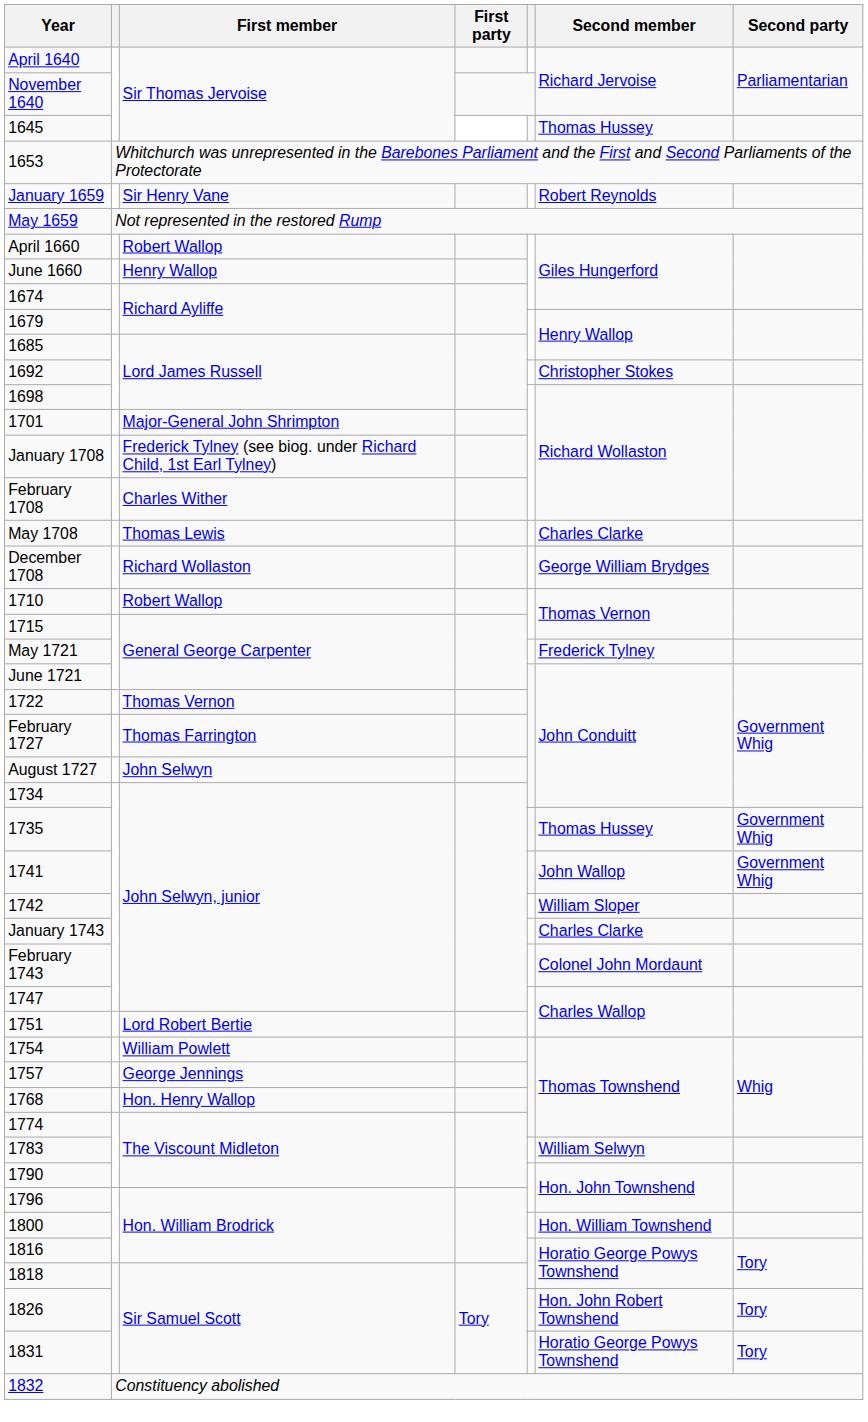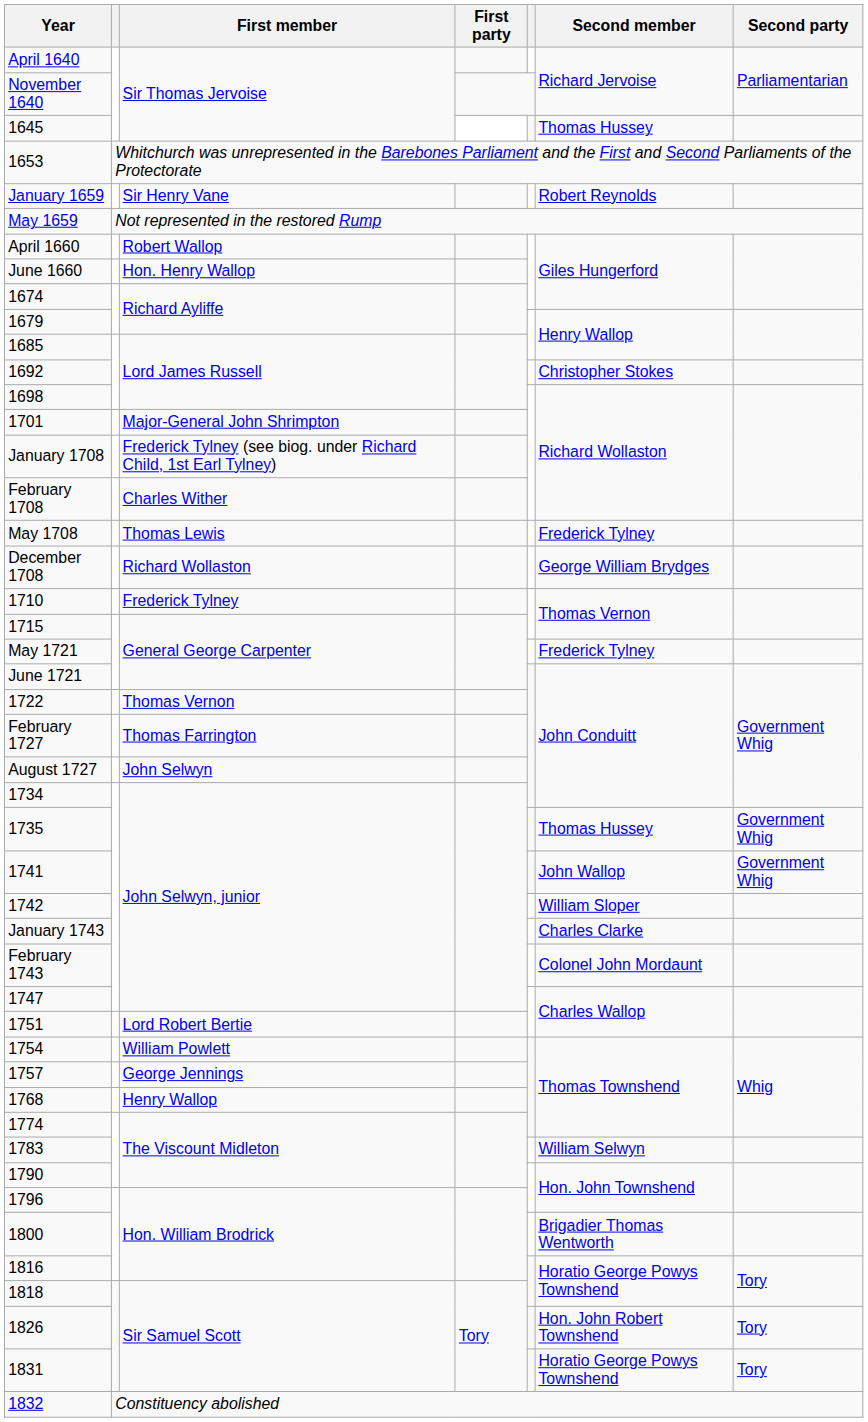June 1660 | First member: Henry Wallop -> Hon. Henry Wallop
May 1708 | Second member: Charles Clarke -> Frederick Tylney
1710 | First member: Robert Wallop -> Frederick Tylney
1768 | First member: Hon. Henry Wallop -> Henry Wallop
1800 | Second member: Hon. William Townshend -> Brigadier Thomas Wentworth
